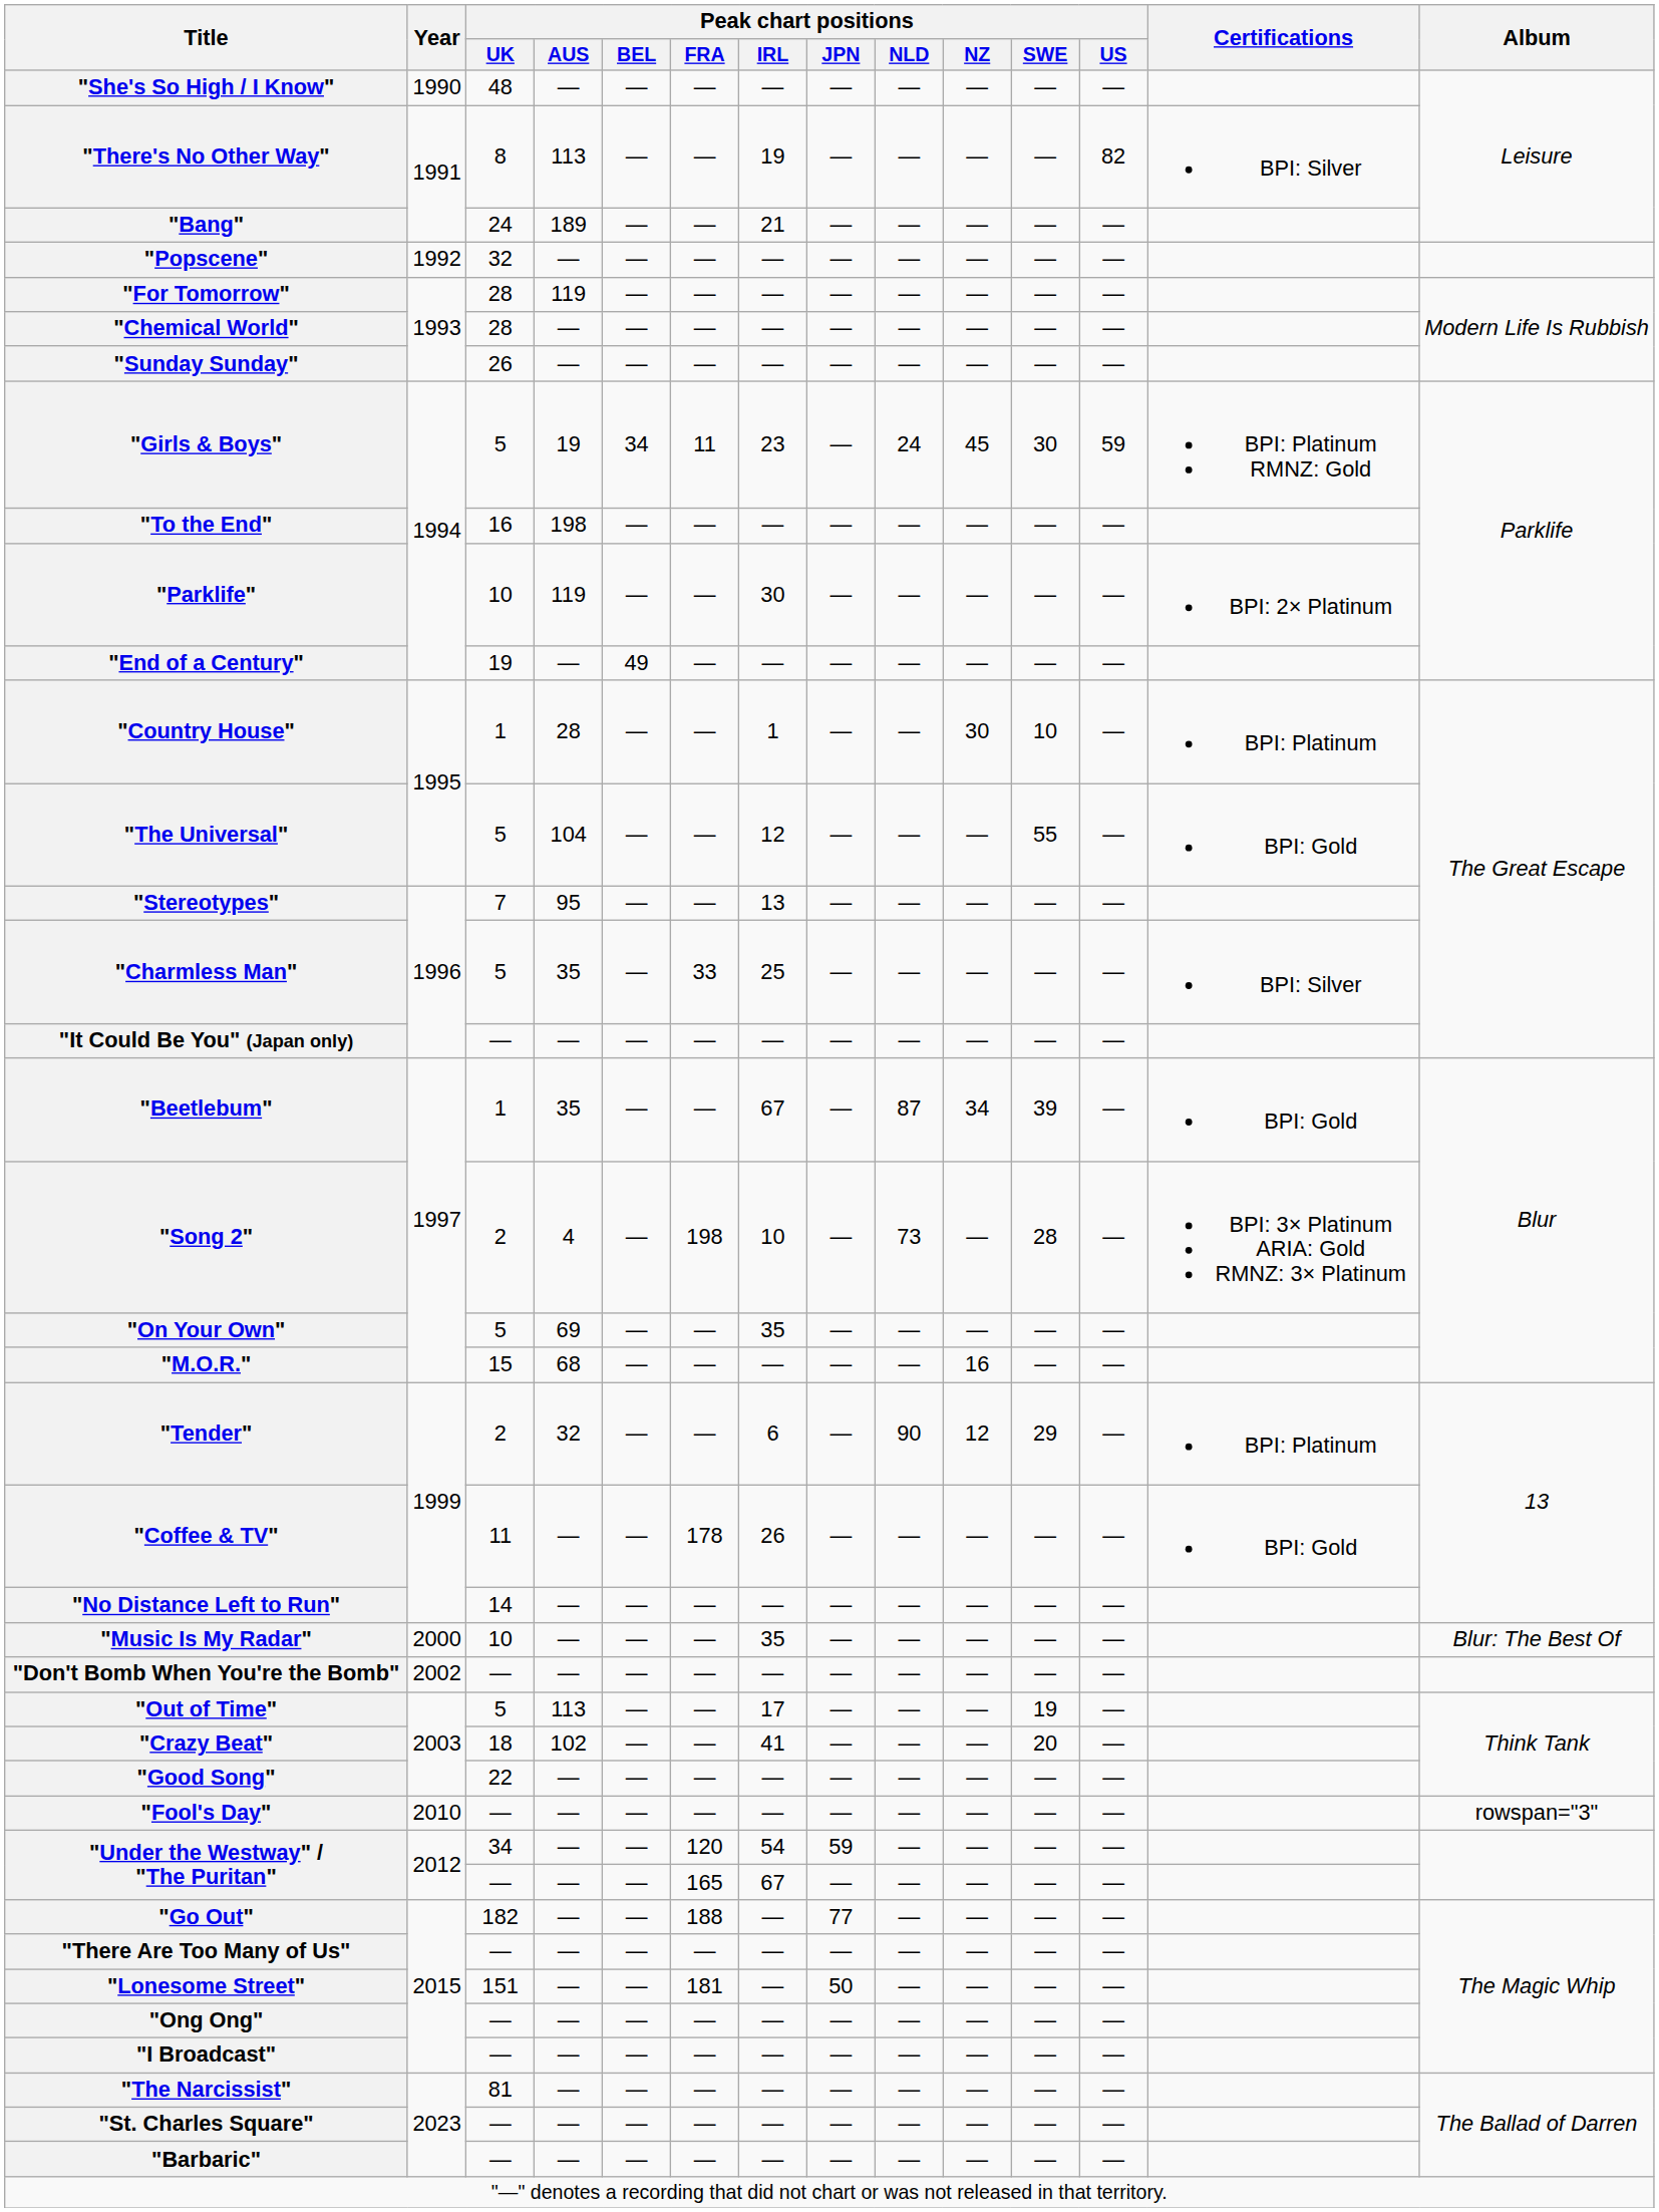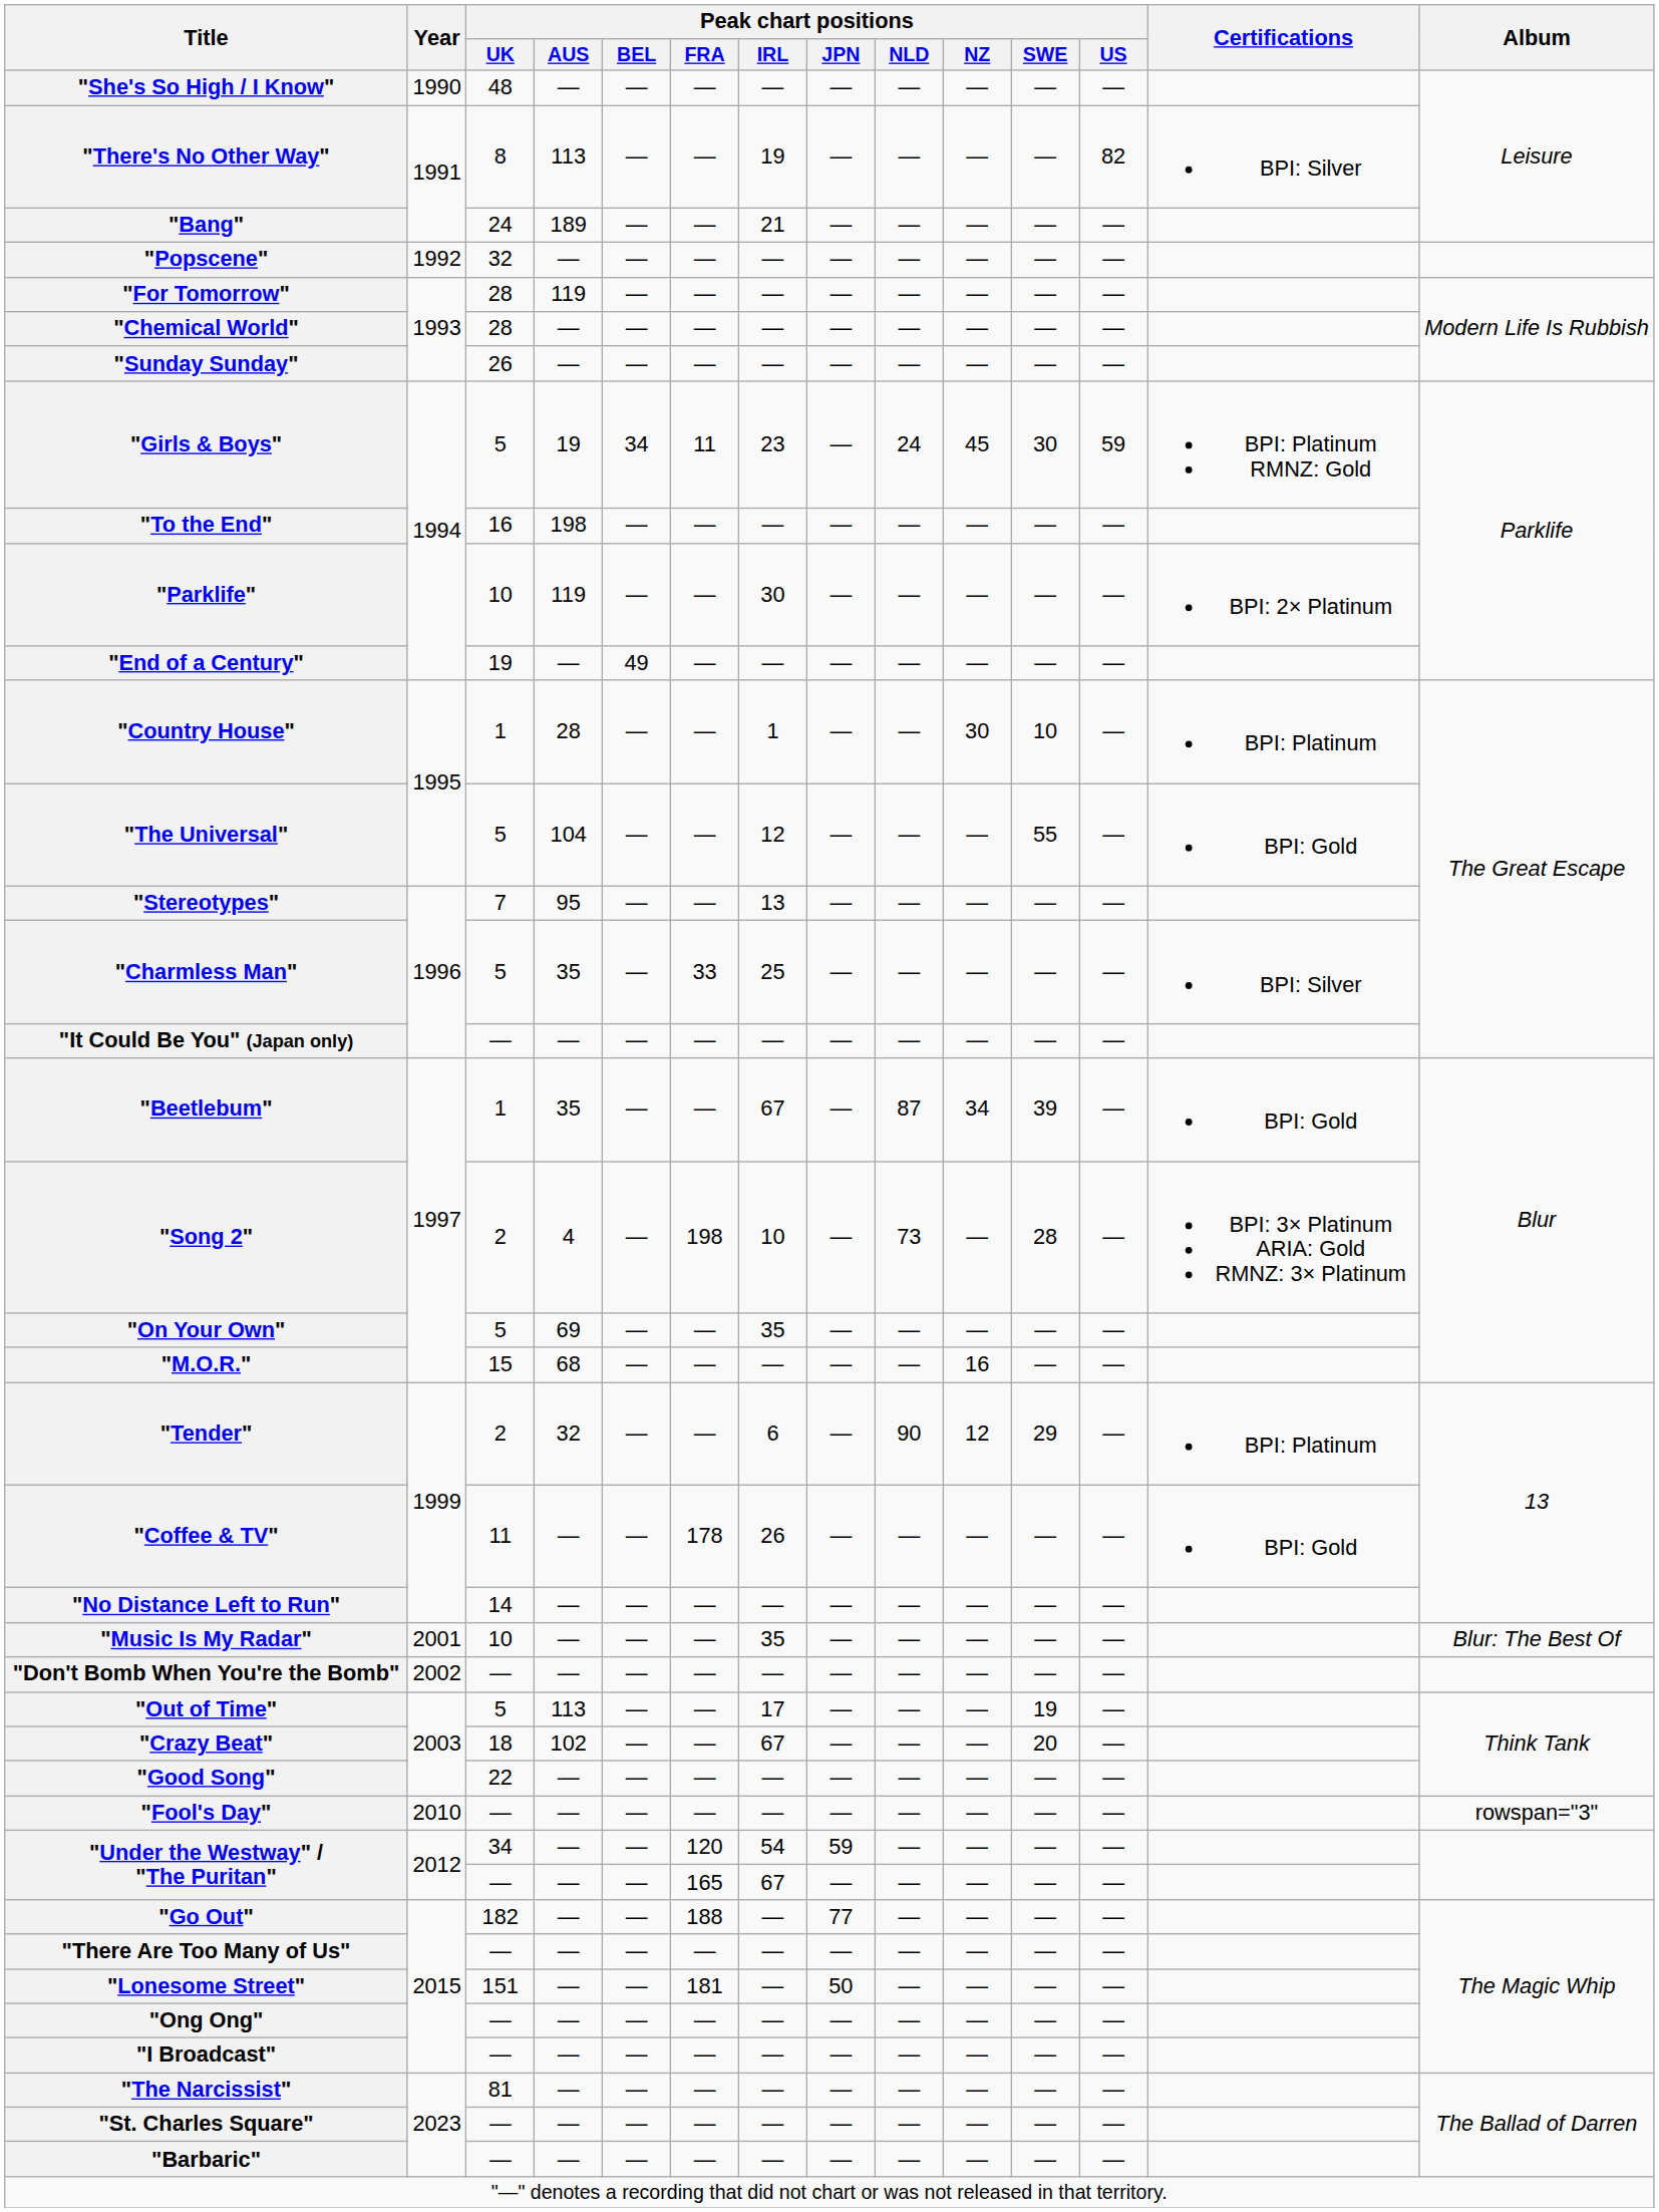"Music Is My Radar" | Year: 2000 -> 2001
"Crazy Beat" | Peak chart positions / IRL: 41 -> 67
